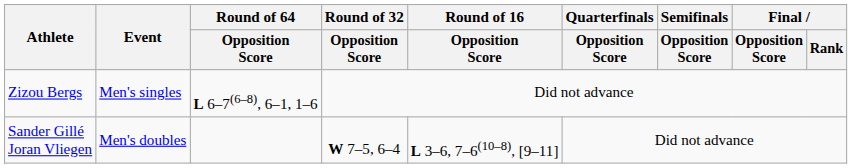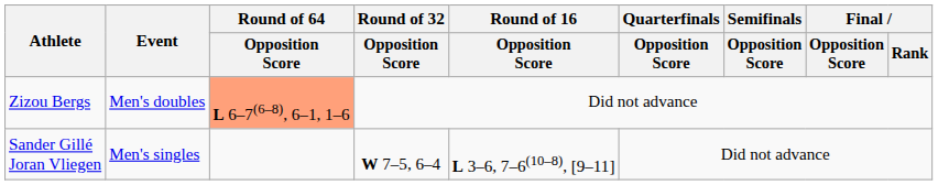Zizou Bergs | Event: Men's singles -> Men's doubles
Zizou Bergs | Round of 64 / Opposition Score: no background -> lightsalmon background
Sander Gillé Joran Vliegen | Event: Men's doubles -> Men's singles
